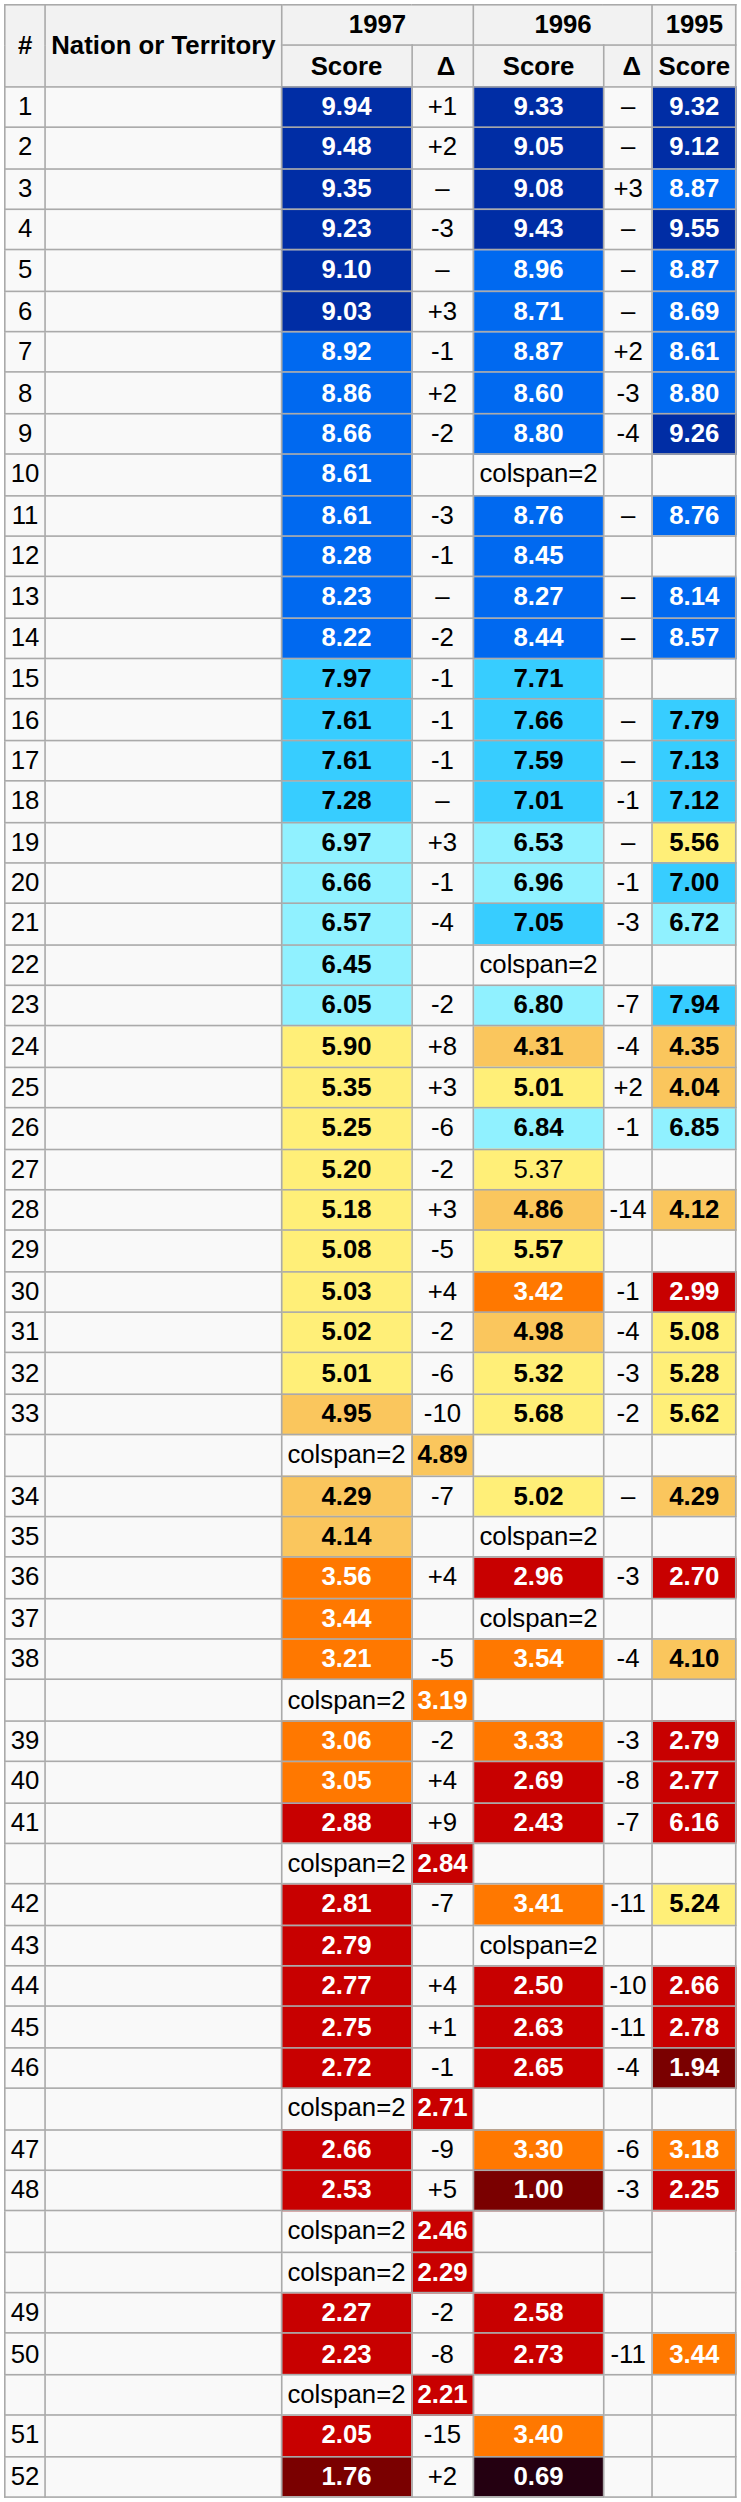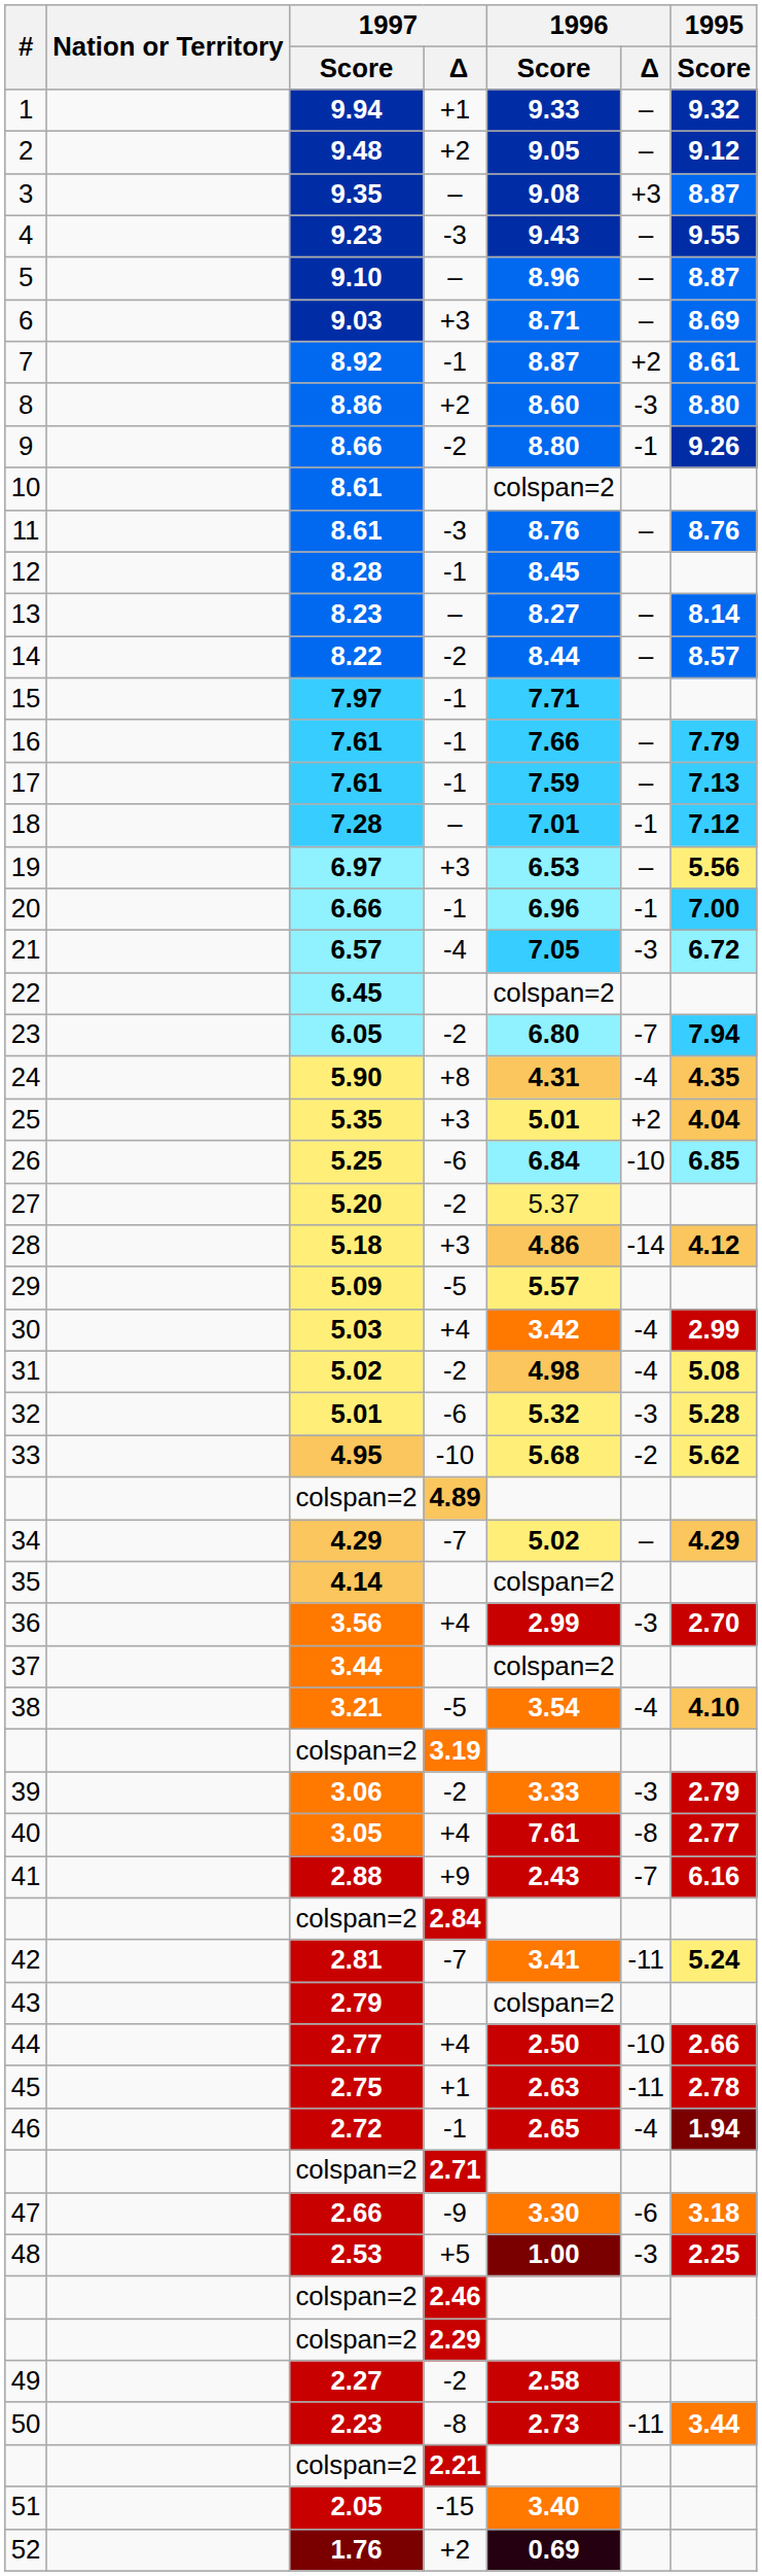9 | 1996 / Δ: -4 -> -1
26 | 1996 / Δ: -1 -> -10
29 | 1997 / Score: 5.08 -> 5.09
30 | 1996 / Δ: -1 -> -4
36 | 1996 / Score: 2.96 -> 2.99
40 | 1996 / Score: 2.69 -> 7.61
